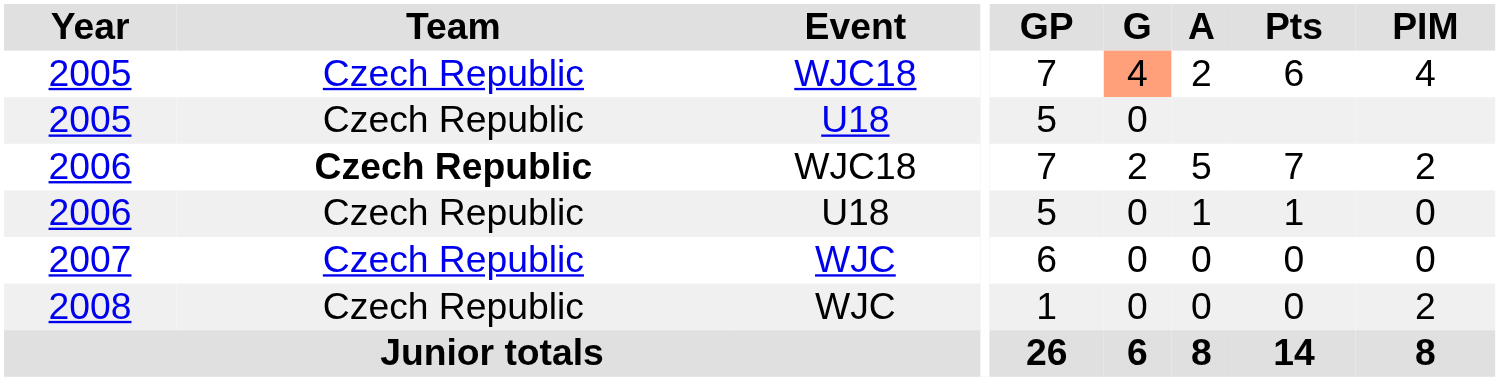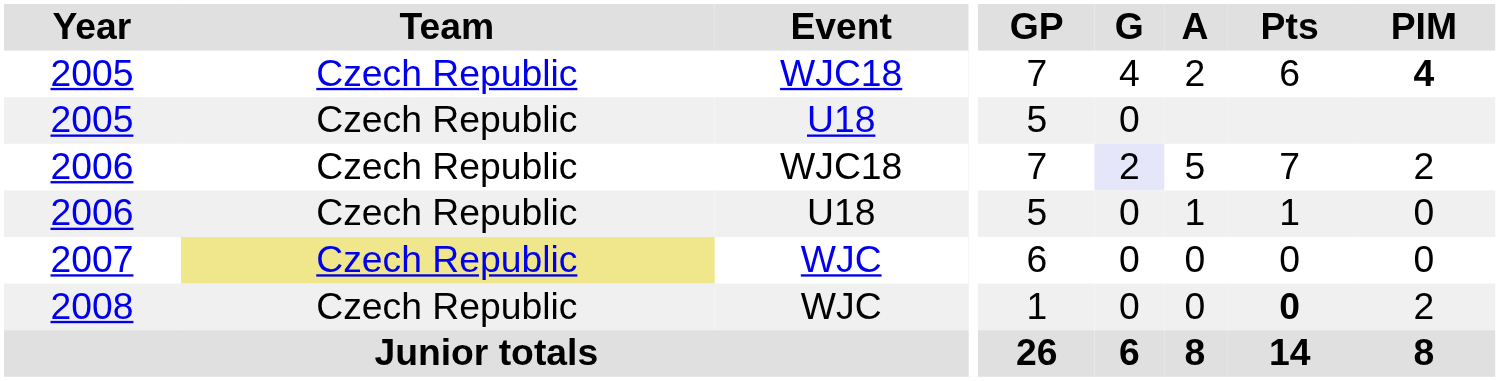2005 / WJC18 | G: lightsalmon background -> no background
2005 / WJC18 | PIM: normal -> bold
2006 / WJC18 | Team: bold -> normal
2006 / WJC18 | G: no background -> lavender background
2007 | Team: no background -> khaki background
2008 | Pts: normal -> bold
